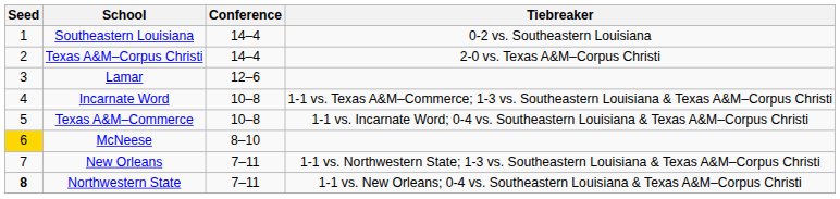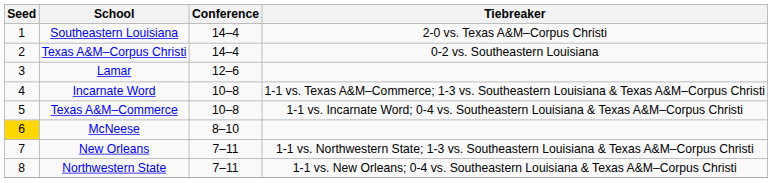Southeastern Louisiana | Tiebreaker: 0-2 vs. Southeastern Louisiana -> 2-0 vs. Texas A&M–Corpus Christi
Texas A&M–Corpus Christi | Tiebreaker: 2-0 vs. Texas A&M–Corpus Christi -> 0-2 vs. Southeastern Louisiana
Northwestern State | Seed: bold -> normal
